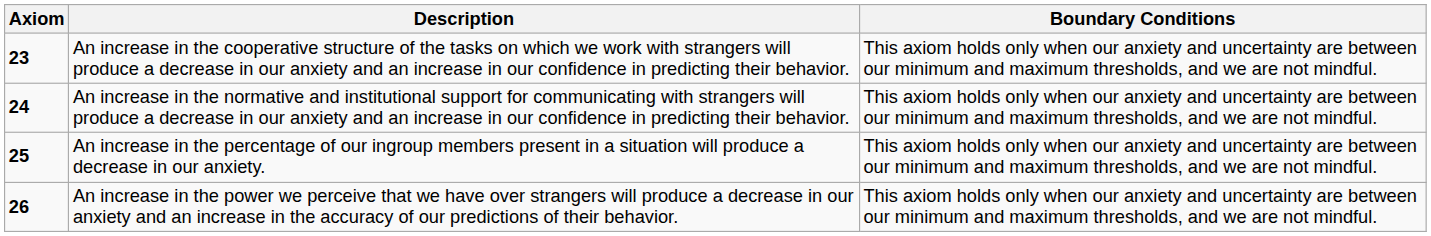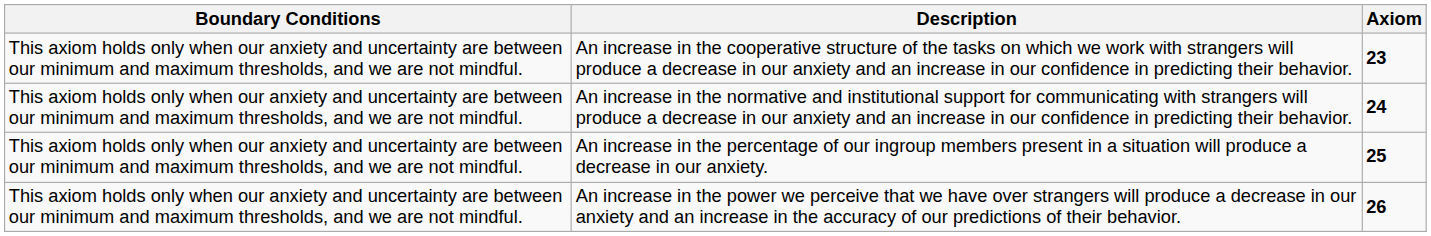columns swapped: Axiom <-> Boundary Conditions
